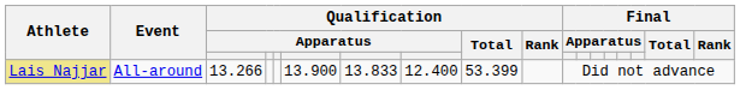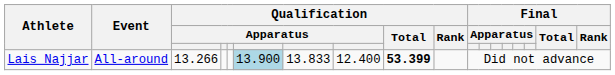row 4 | Athlete: khaki background -> no background
row 4 | column 6: no background -> lightblue background
row 4 | Qualification / Total: normal -> bold
